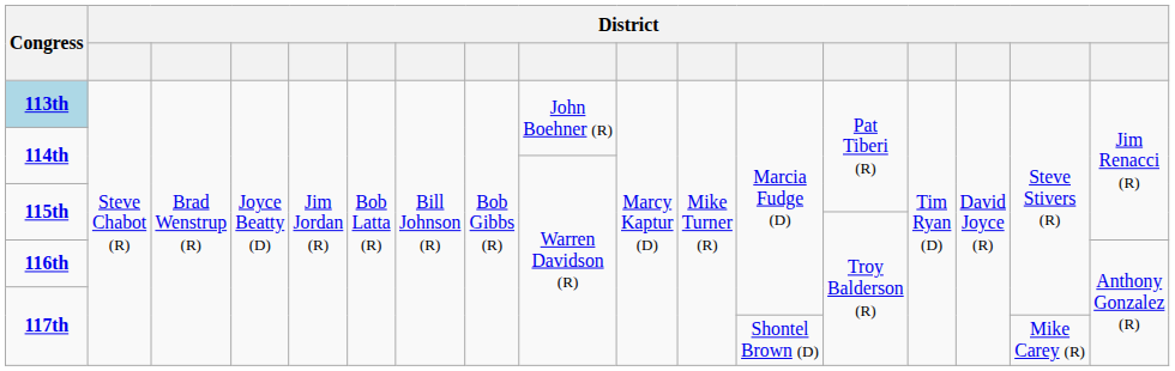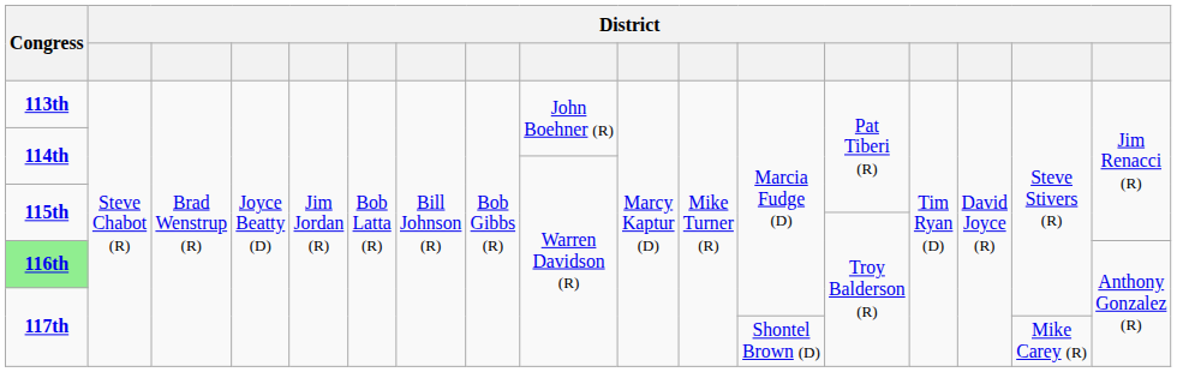113th | Congress: lightblue background -> no background
116th | Congress: no background -> lightgreen background
